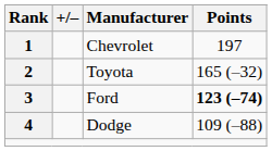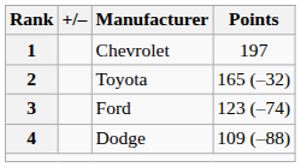Ford | Points: bold -> normal
